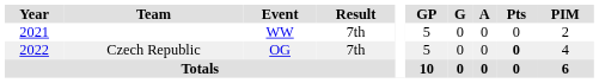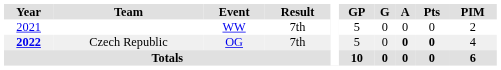Czech Republic | Year: normal -> bold
Czech Republic | A: normal -> bold
